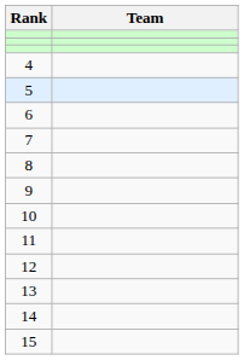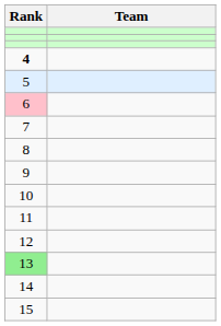row 5 | Rank: normal -> bold
row 7 | Rank: no background -> pink background
row 14 | Rank: no background -> lightgreen background
